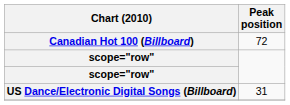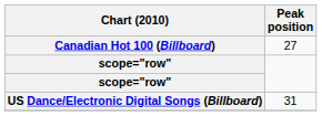Canadian Hot 100 (Billboard) | Peak position: 72 -> 27
